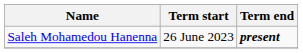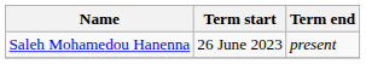Saleh Mohamedou Hanenna | Term end: bold -> normal
